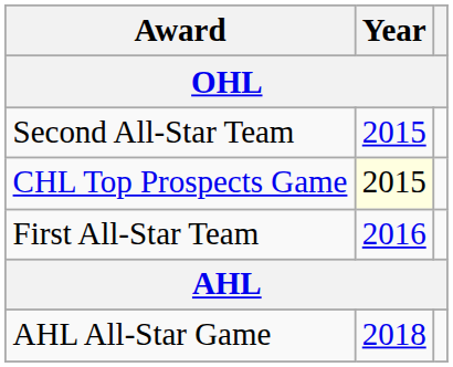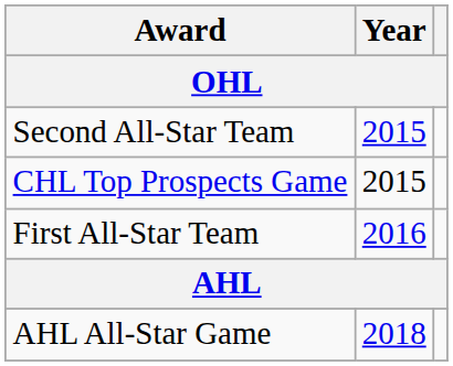CHL Top Prospects Game | Year: lightyellow background -> no background
